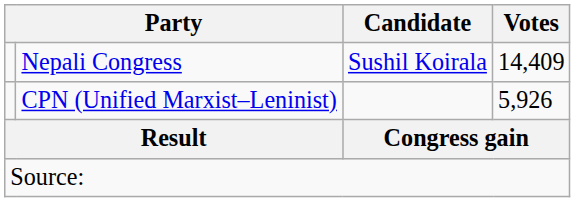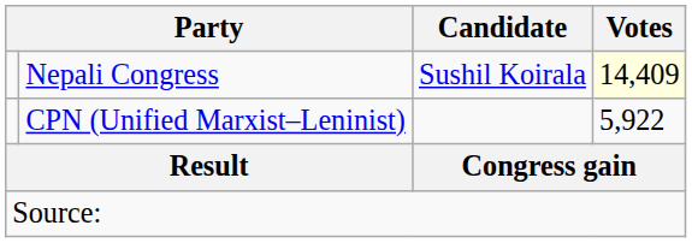Nepali Congress | Votes: no background -> lightyellow background
CPN (Unified Marxist–Leninist) | Votes: 5,926 -> 5,922
